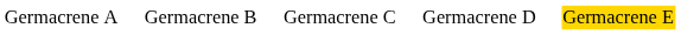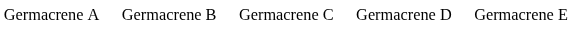Germacrene A | column 5: gold background -> no background
